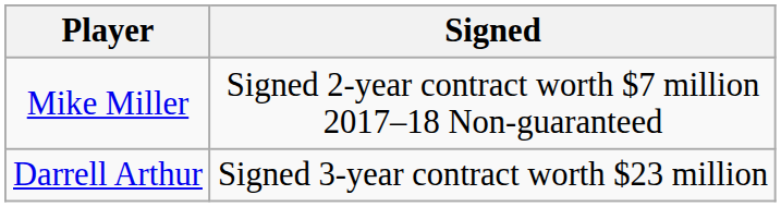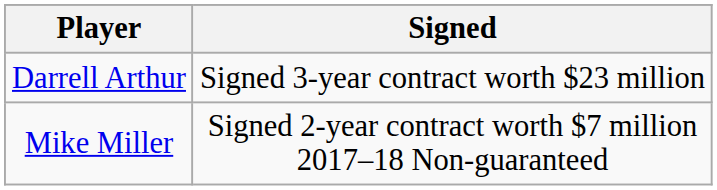rows swapped: Darrell Arthur <-> Mike Miller
